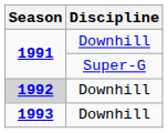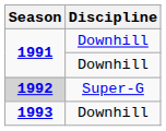row 3 | Discipline: Super-G -> Downhill
row 4 | Discipline: Downhill -> Super-G
